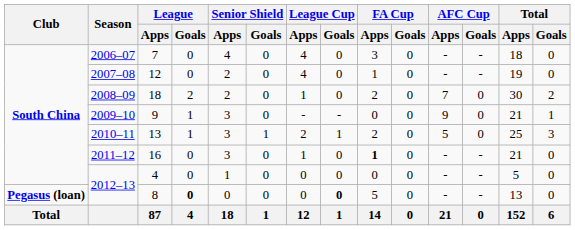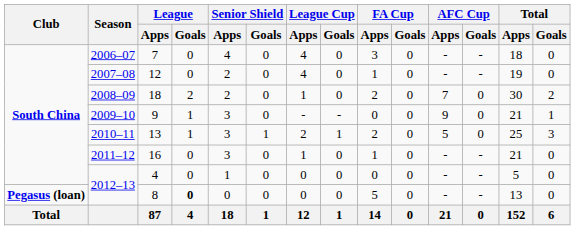16 | FA Cup / Apps: bold -> normal
8 | League Cup / Goals: bold -> normal
